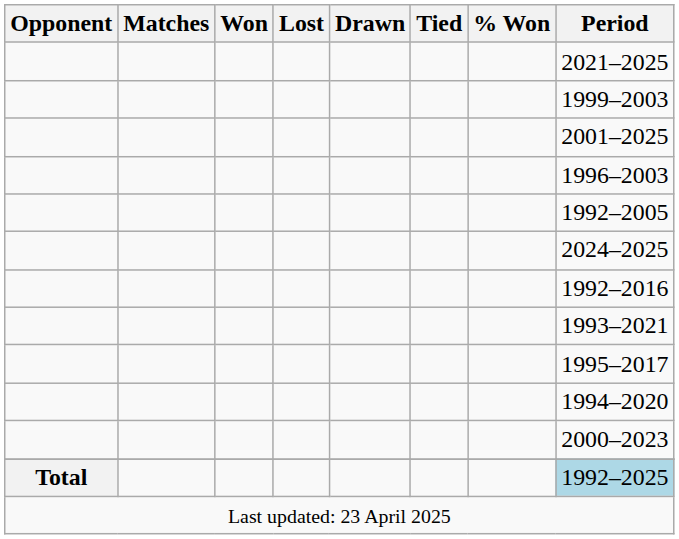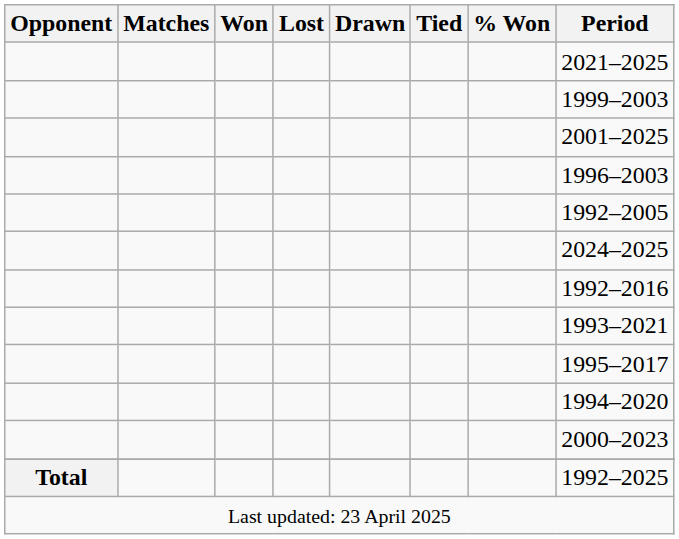Total | Period: lightblue background -> no background
